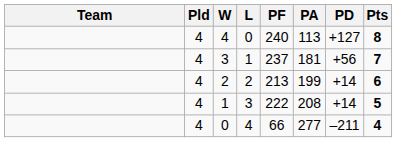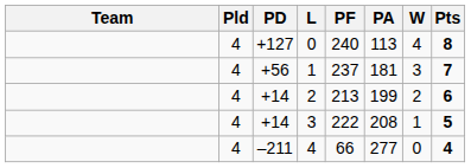columns swapped: W <-> PD
